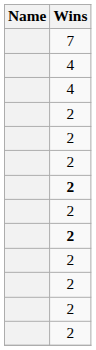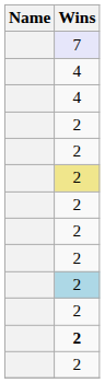row 2 | Wins: no background -> lavender background
row 7 | Wins: no background -> khaki background
row 8 | Wins: bold -> normal
row 10 | Wins: bold -> normal
row 11 | Wins: no background -> lightblue background
row 13 | Wins: normal -> bold
